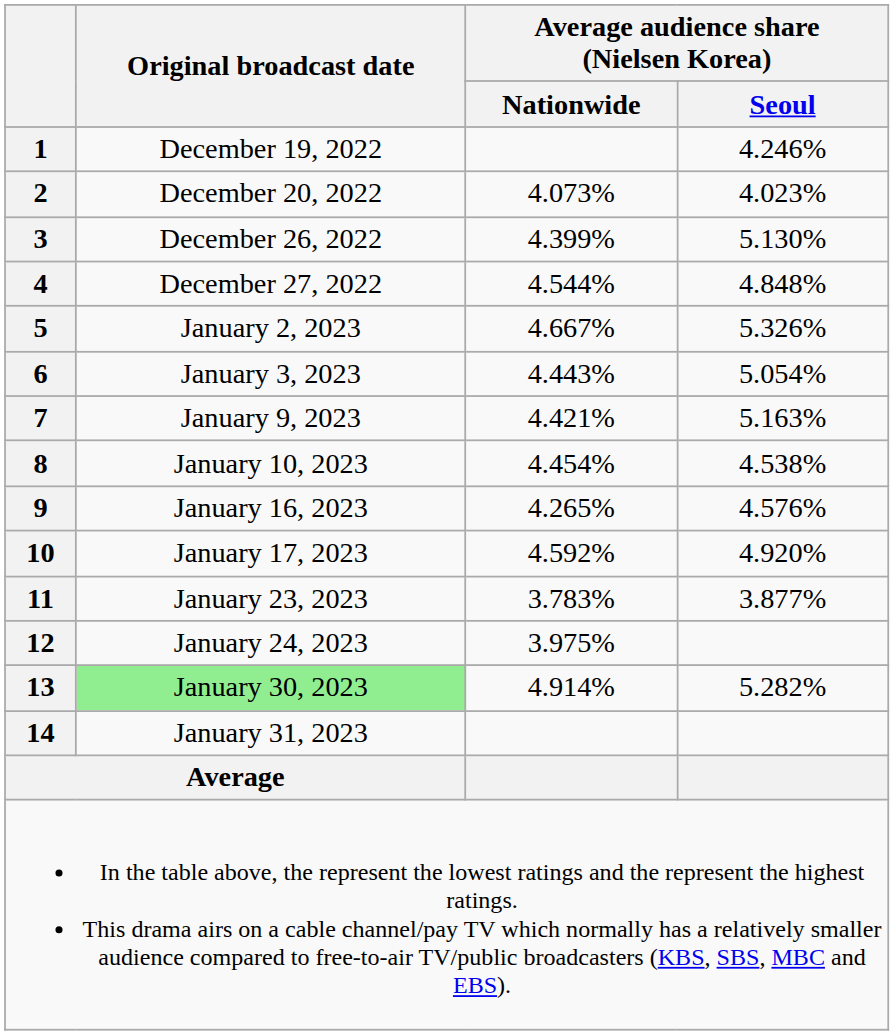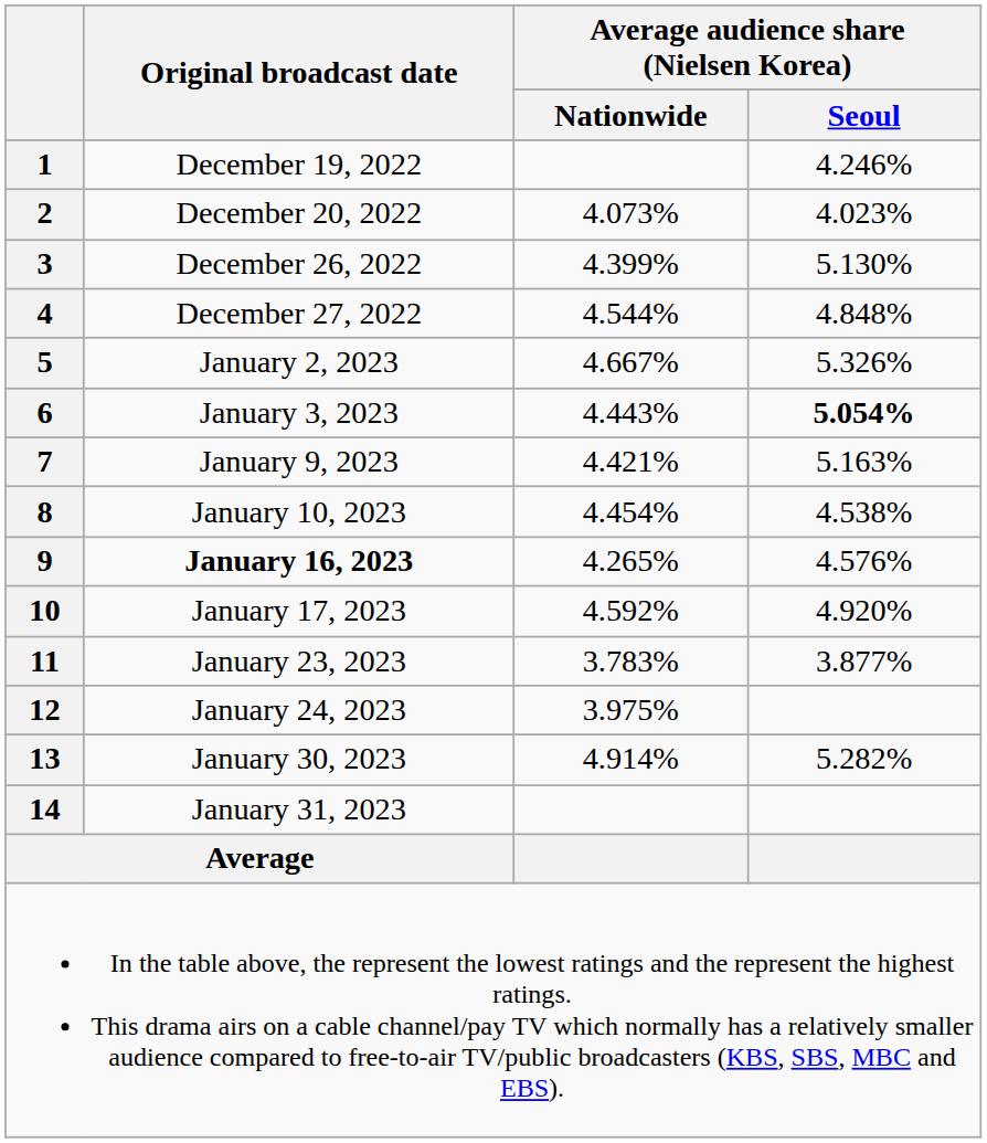6 | Average audience share (Nielsen Korea) / Seoul: normal -> bold
9 | Original broadcast date: normal -> bold
13 | Original broadcast date: lightgreen background -> no background
